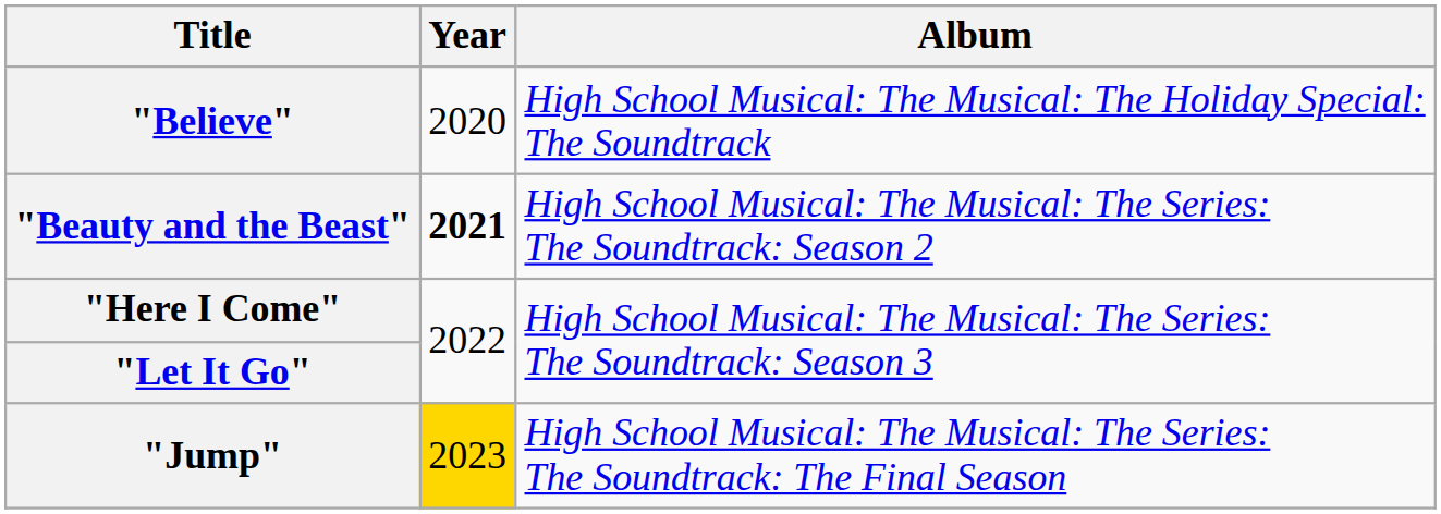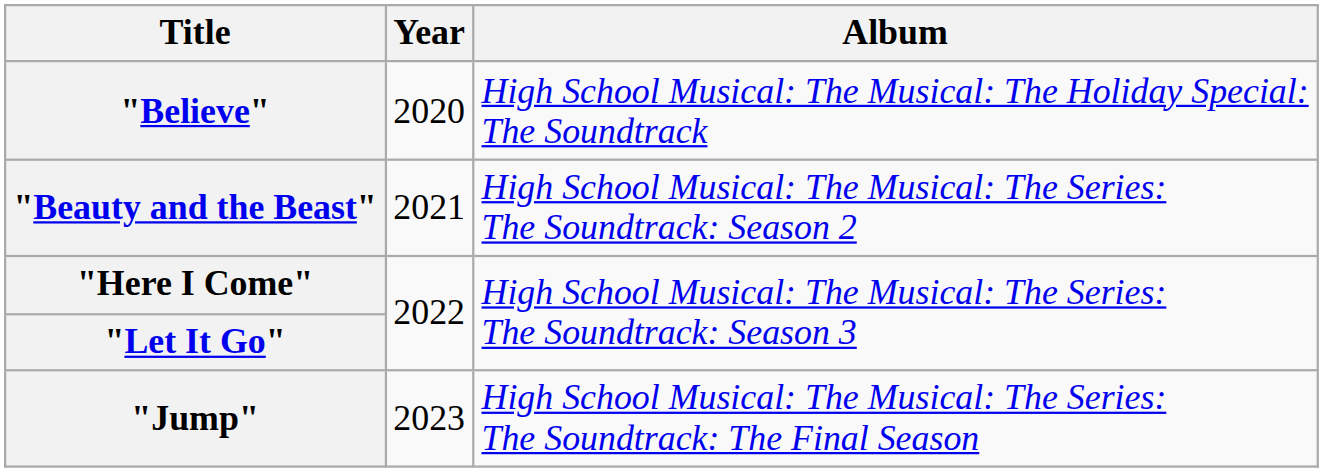"Beauty and the Beast" | Year: bold -> normal
"Jump" | Year: gold background -> no background
